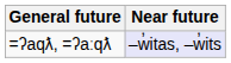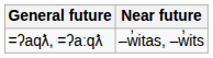=ʔaqƛ, =ʔaːqƛ | Near future: lavender background -> no background
